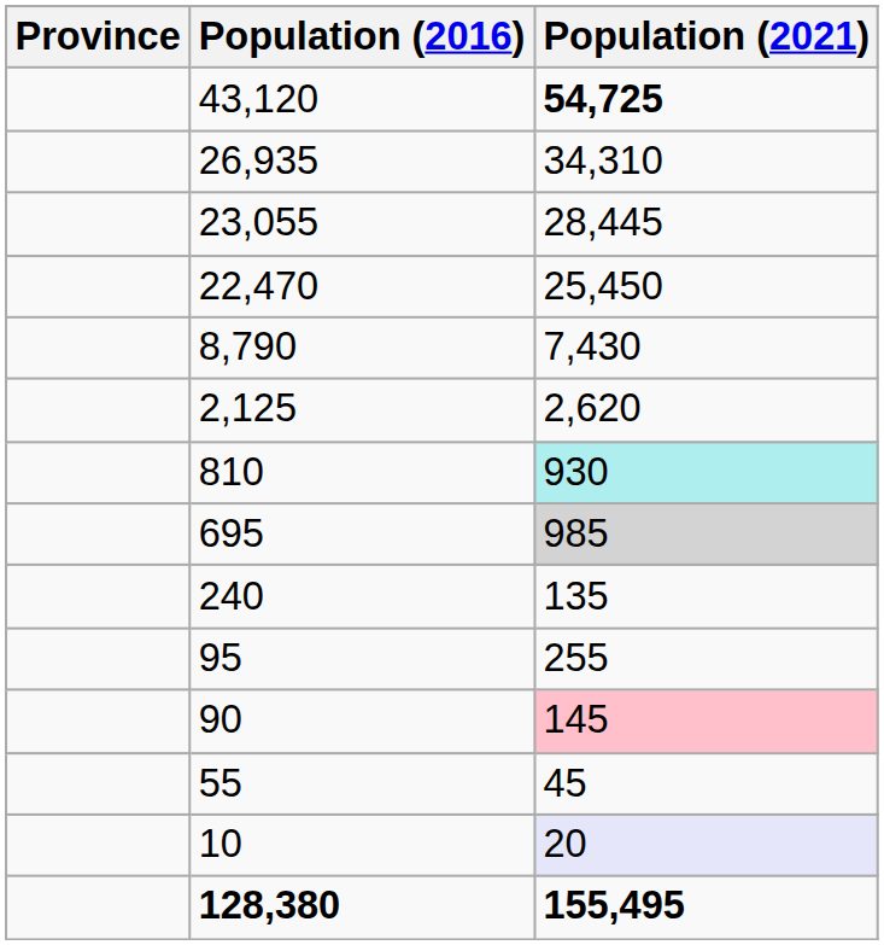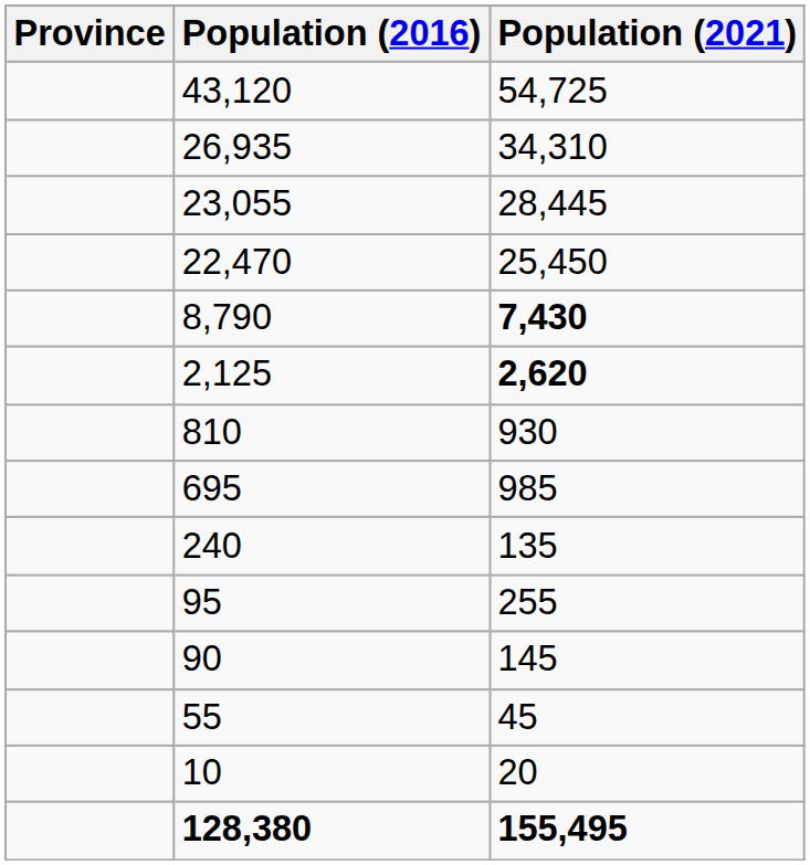43,120 | Population (2021): bold -> normal
8,790 | Population (2021): normal -> bold
2,125 | Population (2021): normal -> bold
810 | Population (2021): paleturquoise background -> no background
695 | Population (2021): lightgrey background -> no background
90 | Population (2021): pink background -> no background
10 | Population (2021): lavender background -> no background
